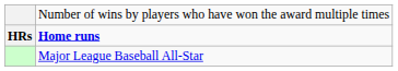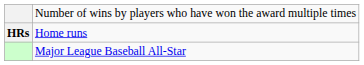row 2 | column 2: bold -> normal
